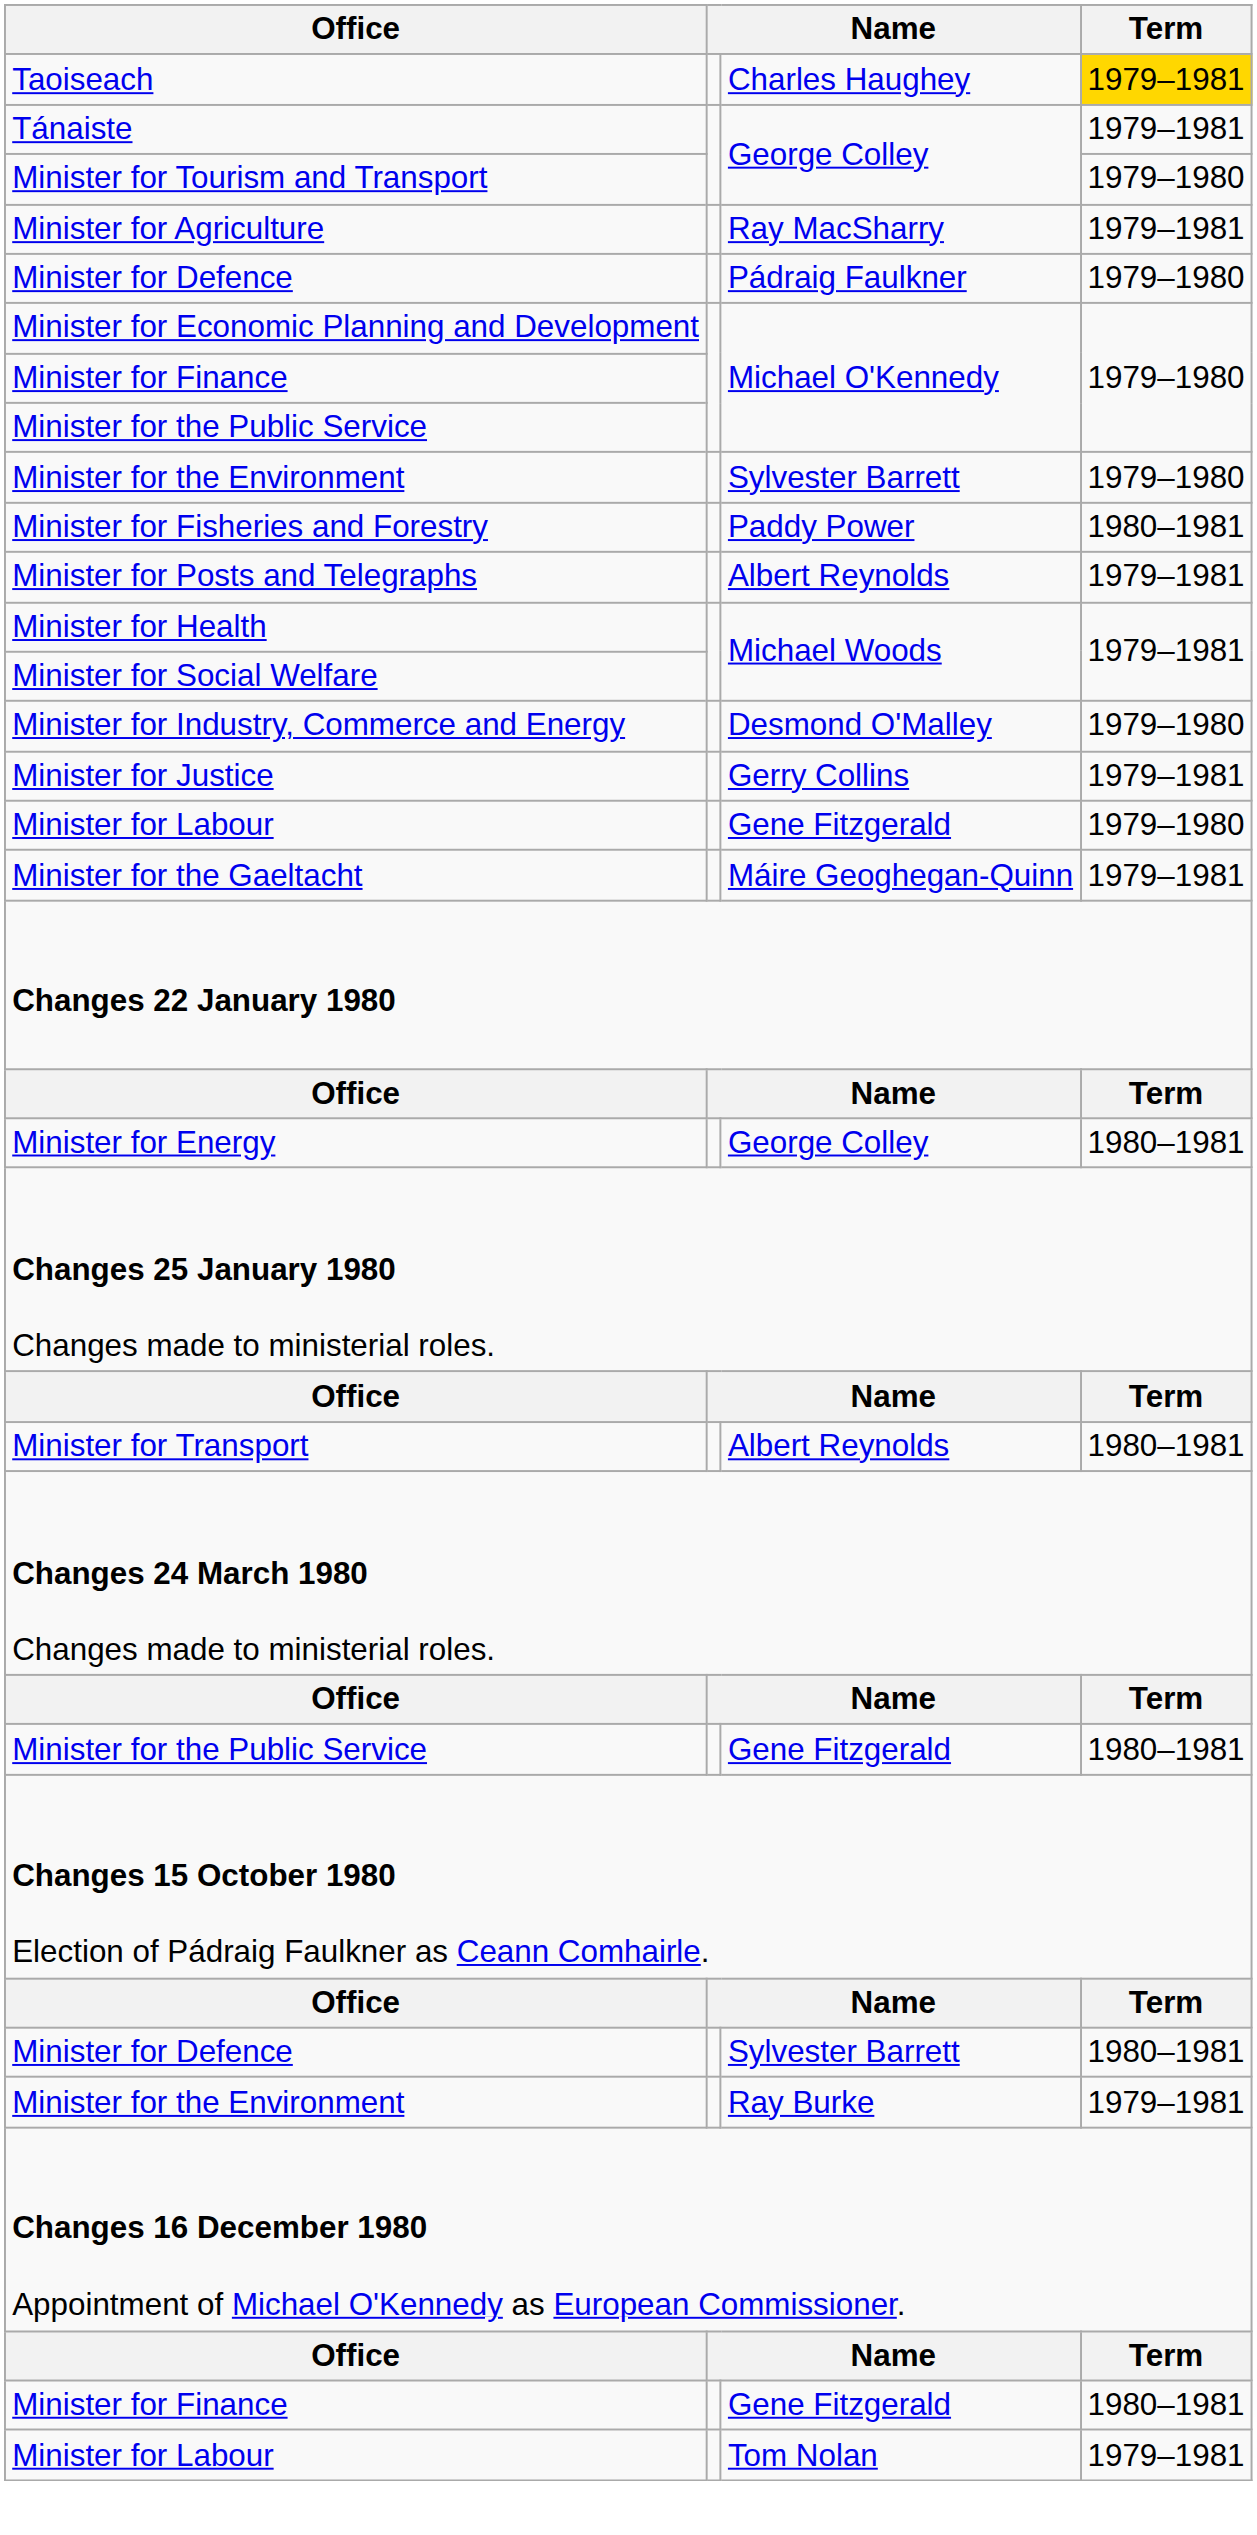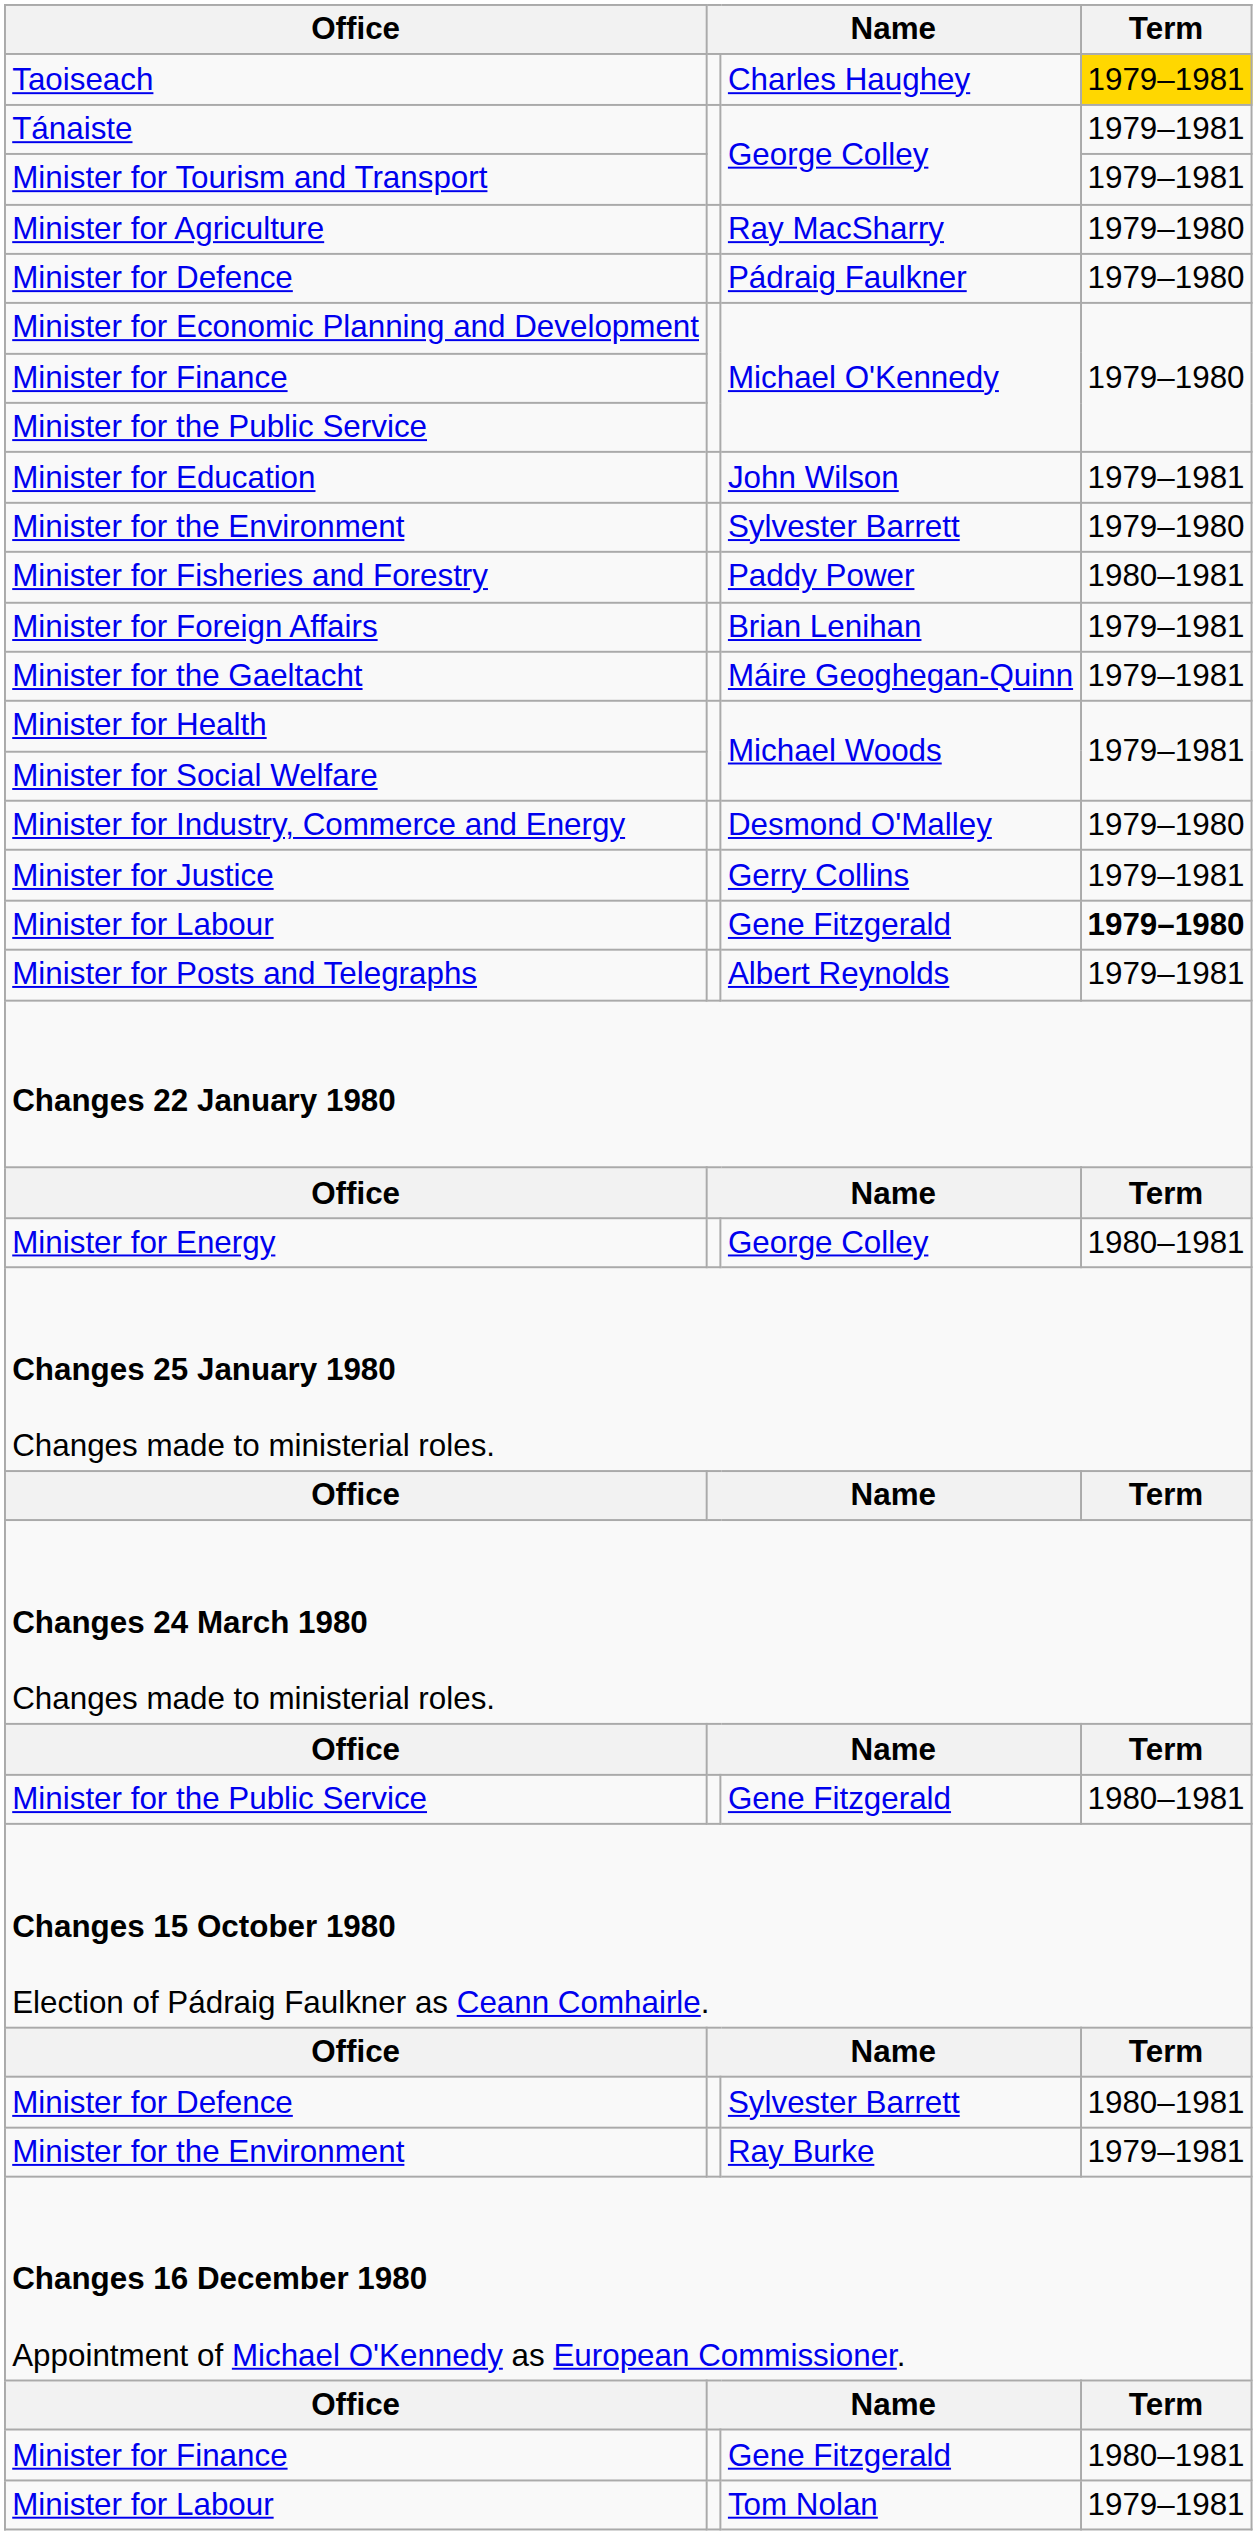Minister for Tourism and Transport | Term: 1979–1980 -> 1979–1981
Minister for Agriculture | Term: 1979–1981 -> 1979–1980
+ row: Minister for Education | John Wilson | 1979–1981
+ row: Minister for Foreign Affairs | Brian Lenihan | 1979–1981
rows swapped: Minister for the Gaeltacht <-> Minister for Posts and Telegraphs
Minister for Labour / Gene Fitzgerald | Term: normal -> bold
- row: Minister for Transport | Albert Reynolds | 1980–1981
